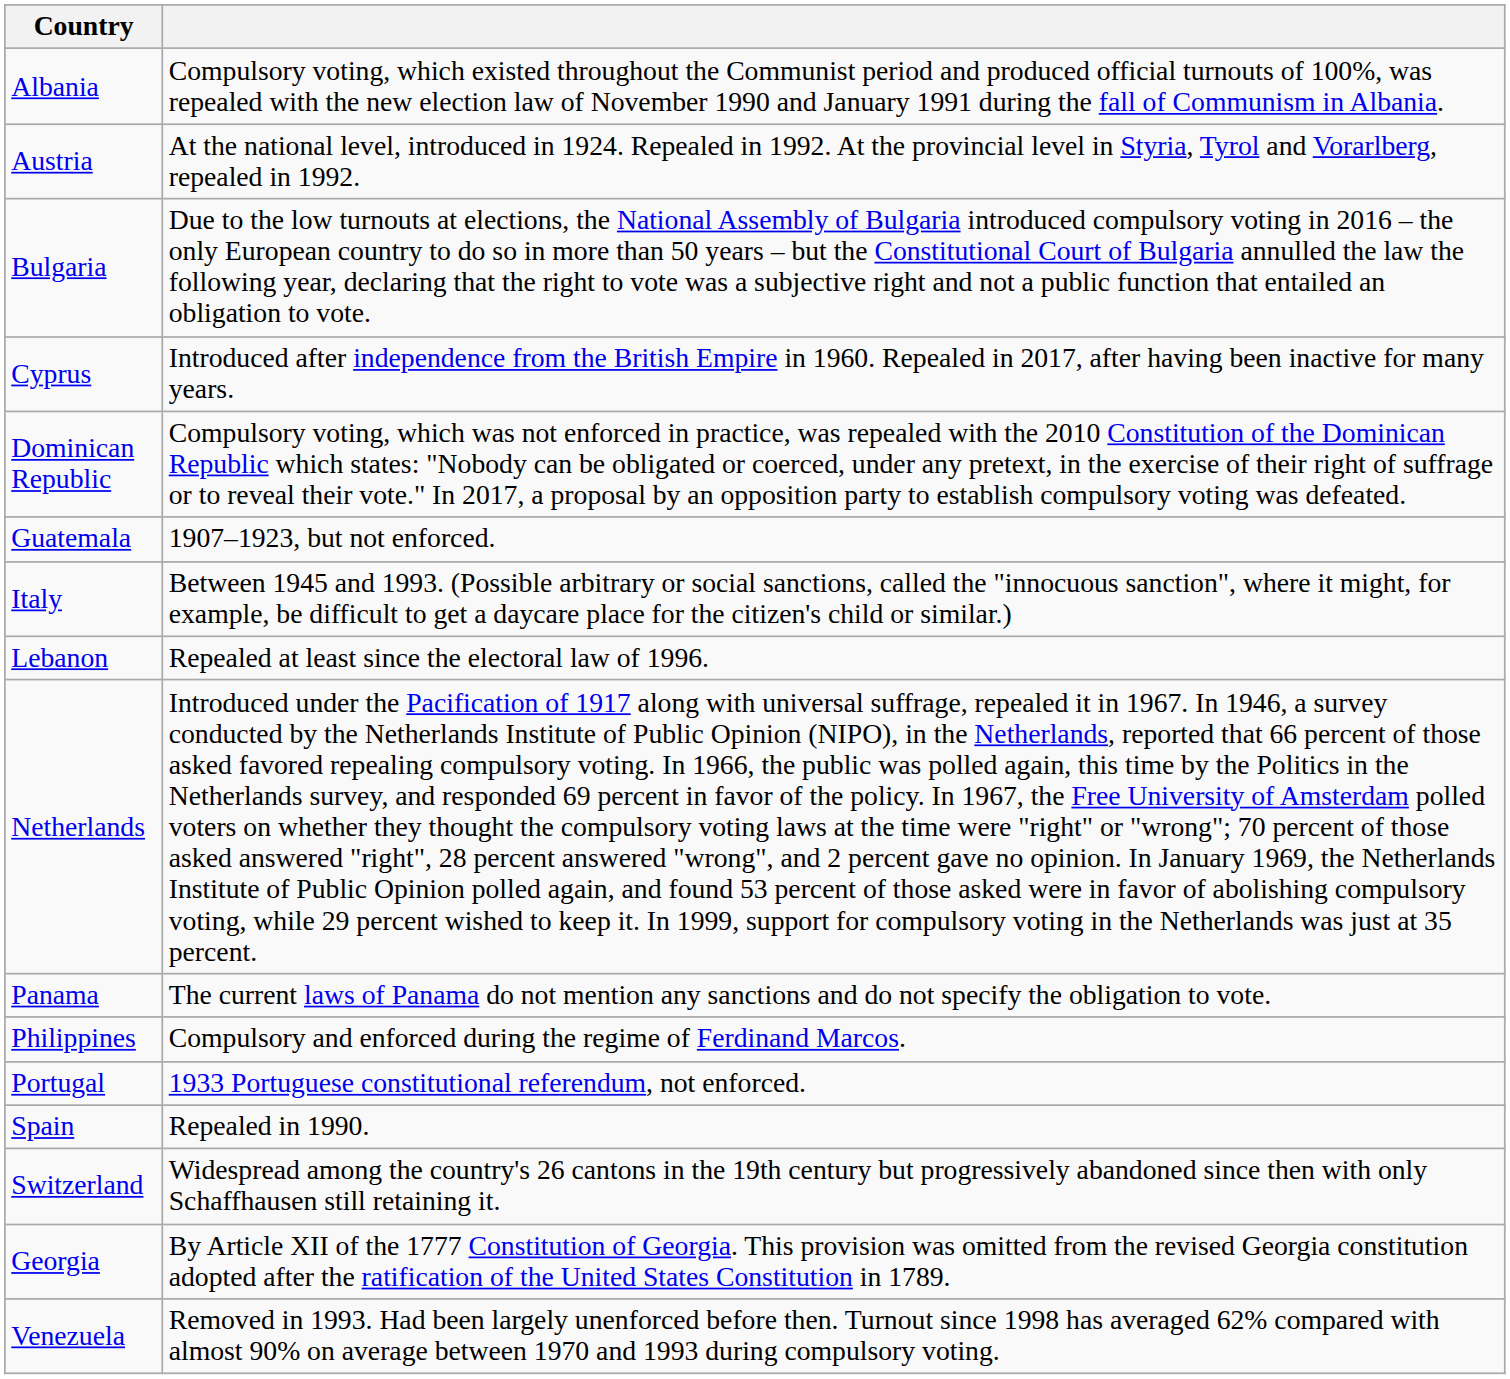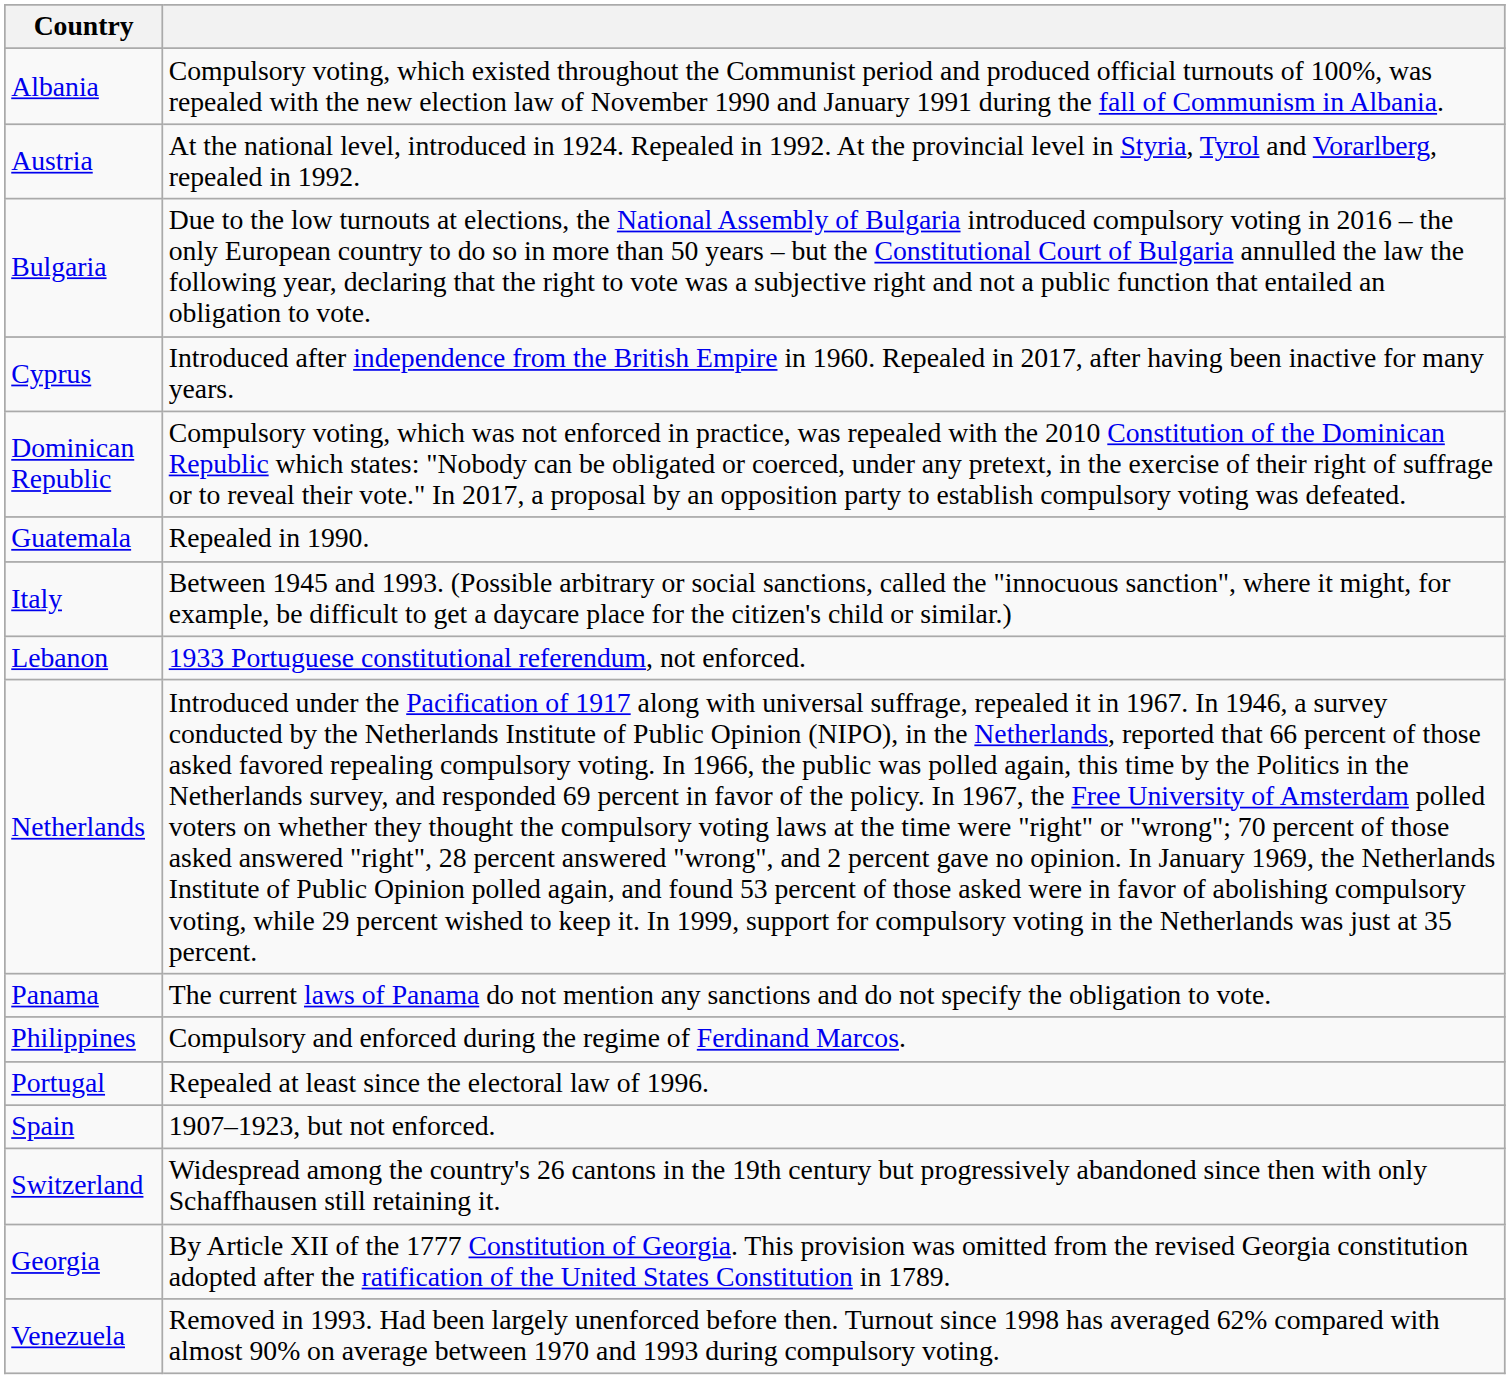Guatemala | column 2: 1907–1923, but not enforced. -> Repealed in 1990.
Lebanon | column 2: Repealed at least since the electoral law of 1996. -> 1933 Portuguese constitutional referendum, not enforced.
Portugal | column 2: 1933 Portuguese constitutional referendum, not enforced. -> Repealed at least since the electoral law of 1996.
Spain | column 2: Repealed in 1990. -> 1907–1923, but not enforced.
